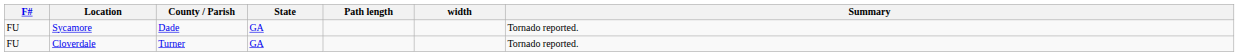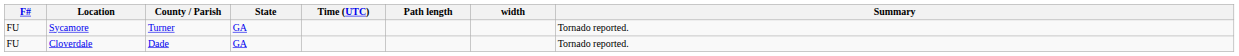+ column: Time (UTC)
Sycamore | County / Parish: Dade -> Turner
Cloverdale | County / Parish: Turner -> Dade
